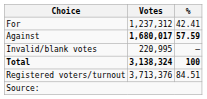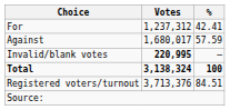Against | Votes: bold -> normal
Against | %: bold -> normal
Invalid/blank votes | Votes: normal -> bold
